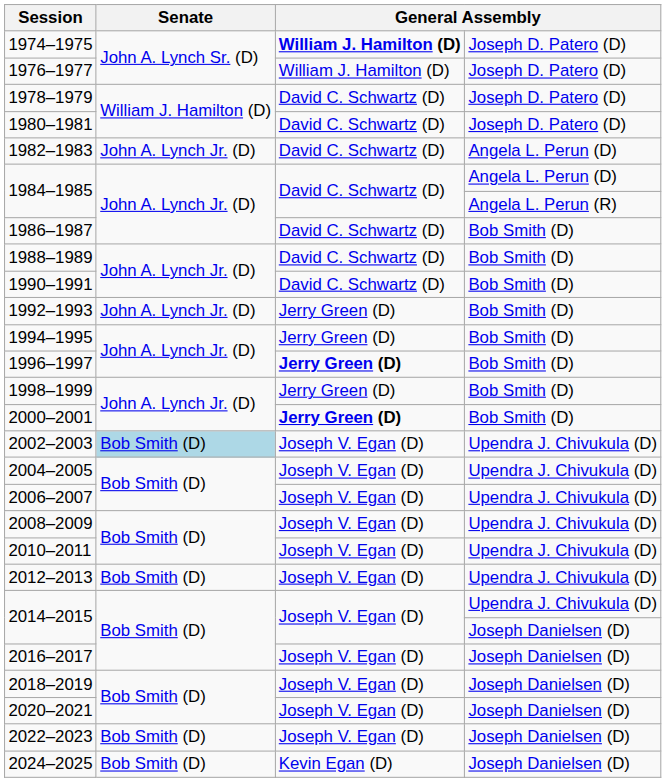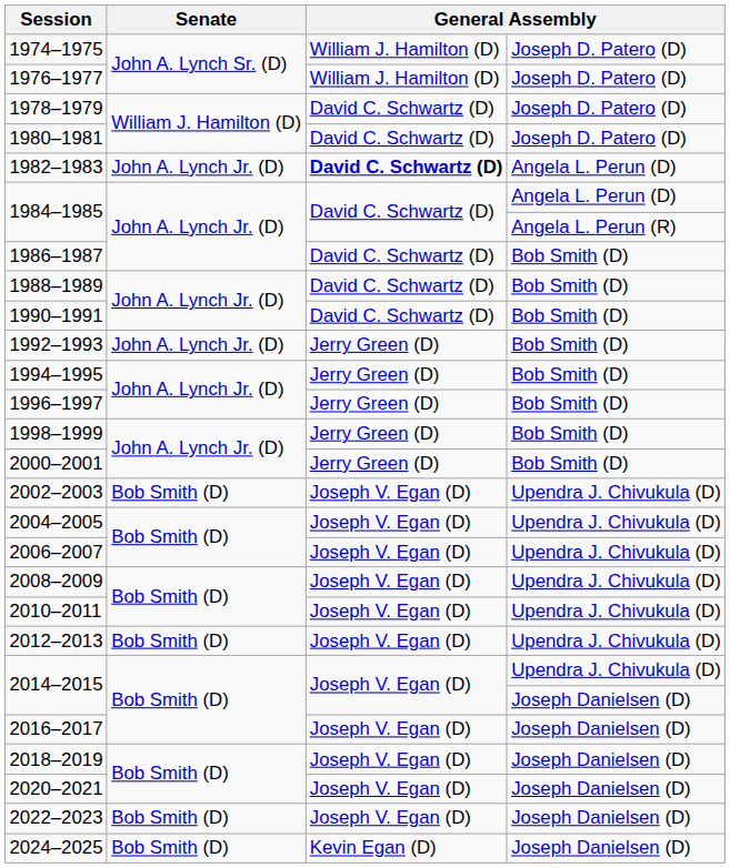1974–1975 | column 3: bold -> normal
1982–1983 | column 3: normal -> bold
1996–1997 | column 3: bold -> normal
2000–2001 | column 3: bold -> normal
2002–2003 | Senate: lightblue background -> no background
